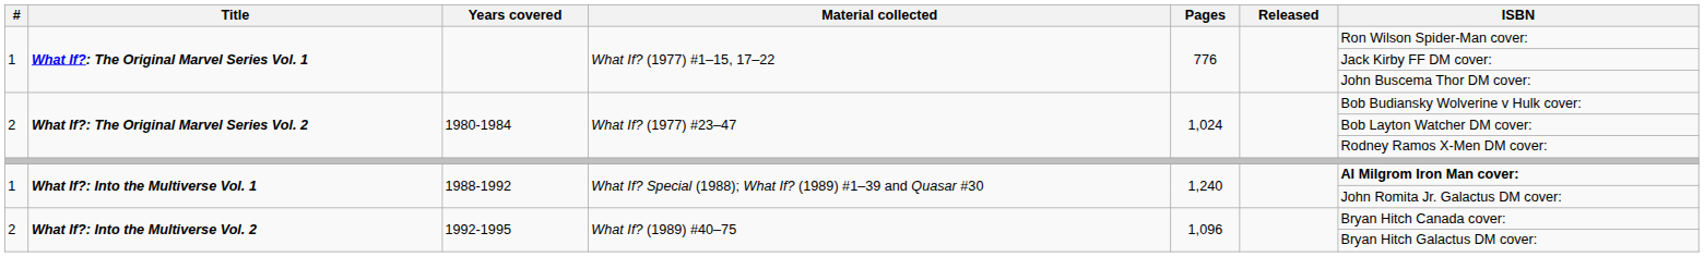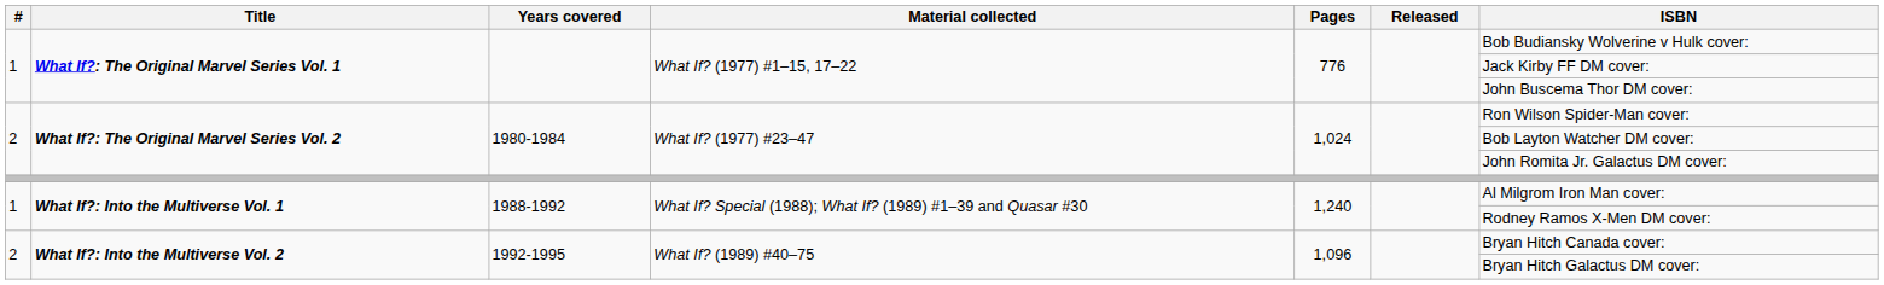row 2 | ISBN: Ron Wilson Spider-Man cover: -> Bob Budiansky Wolverine v Hulk cover:
row 5 | ISBN: Bob Budiansky Wolverine v Hulk cover: -> Ron Wilson Spider-Man cover:
row 7 | ISBN: Rodney Ramos X-Men DM cover: -> John Romita Jr. Galactus DM cover:
row 9 | ISBN: bold -> normal
row 10 | ISBN: John Romita Jr. Galactus DM cover: -> Rodney Ramos X-Men DM cover:
